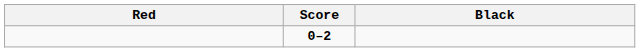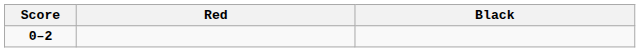columns swapped: Red <-> Score
